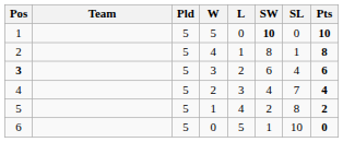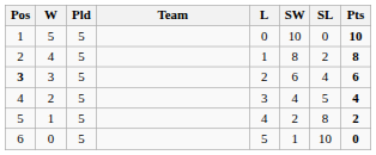columns swapped: Team <-> W
row 2 | SW: bold -> normal
row 3 | SL: 1 -> 2
row 5 | SL: 7 -> 5
